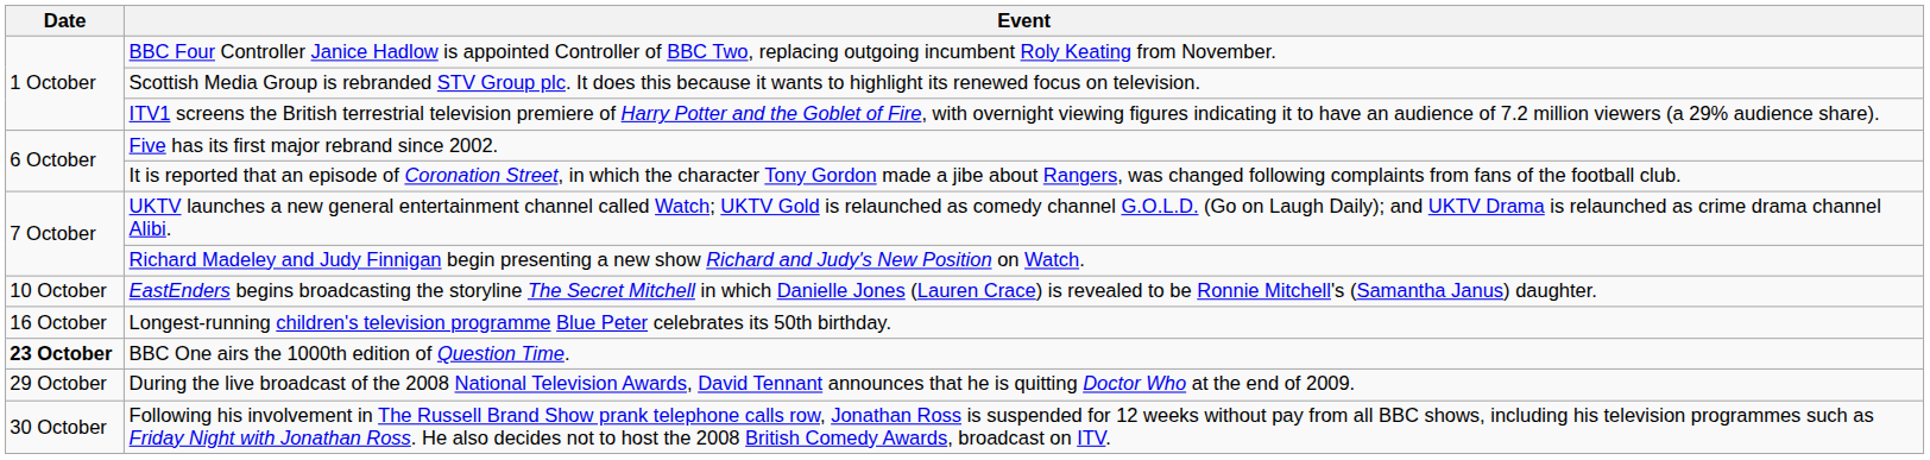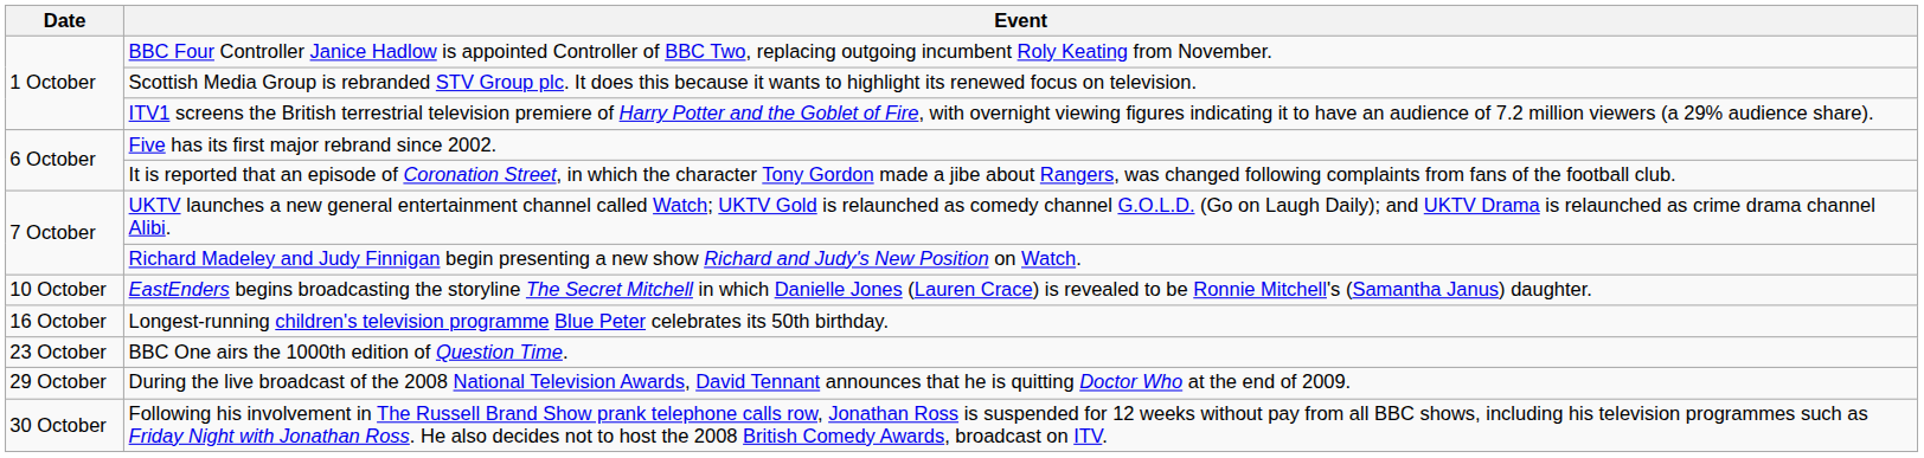BBC One airs the 1000th edition of Question Time. | Date: bold -> normal
